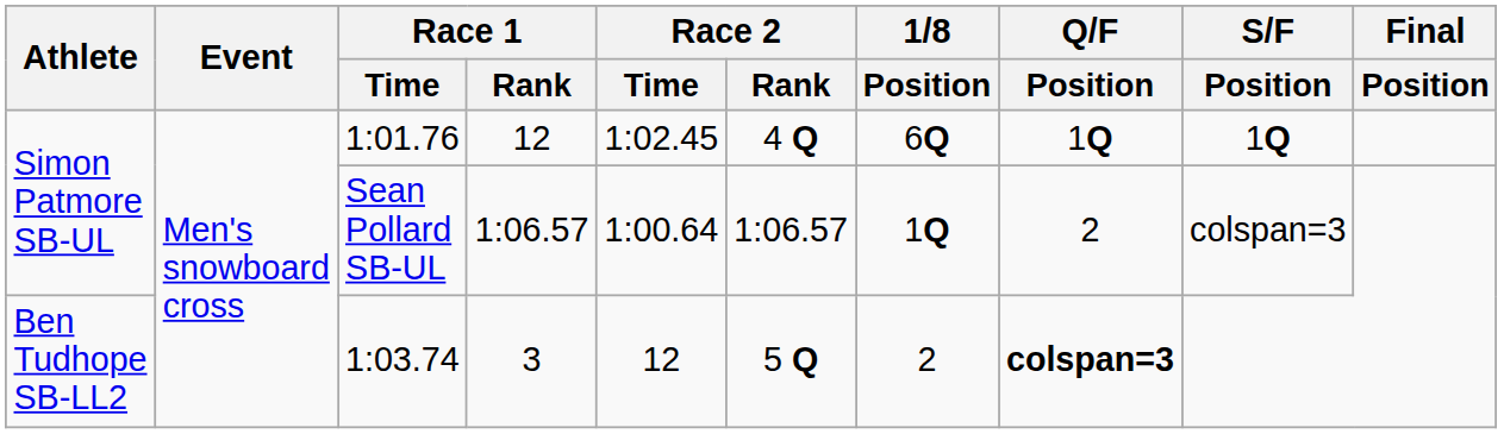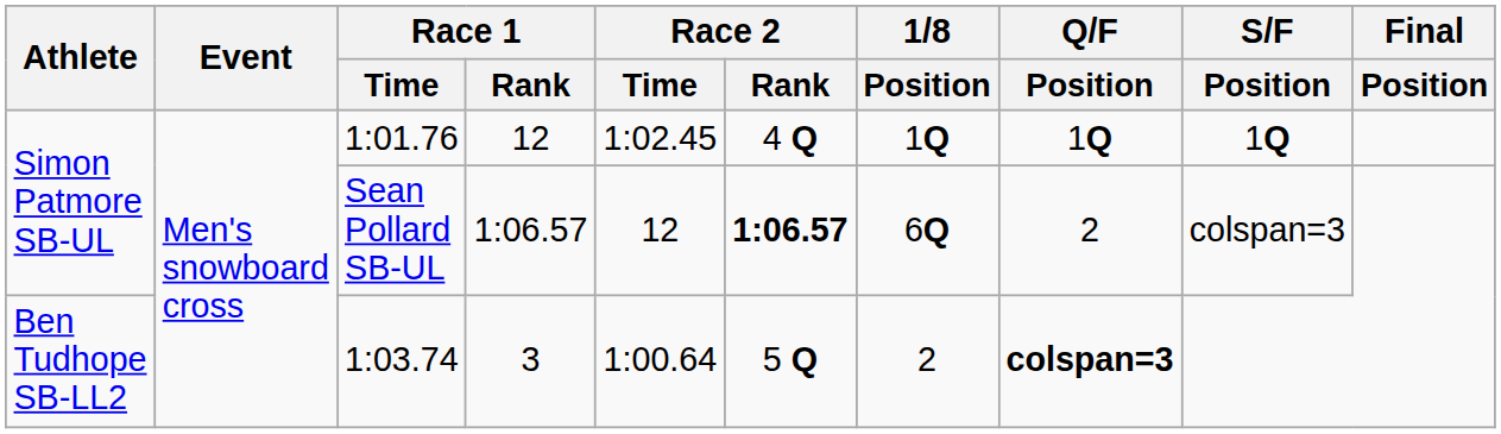1:01.76 | 1/8 / Position: 6Q -> 1Q
Sean Pollard SB-UL | Race 2 / Time: 1:00.64 -> 12
Sean Pollard SB-UL | Race 2 / Rank: normal -> bold
Sean Pollard SB-UL | 1/8 / Position: 1Q -> 6Q
1:03.74 | Race 2 / Time: 12 -> 1:00.64
